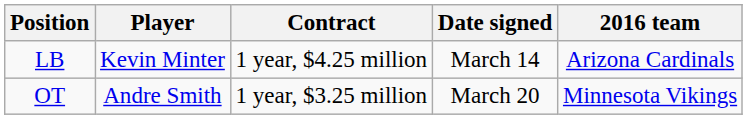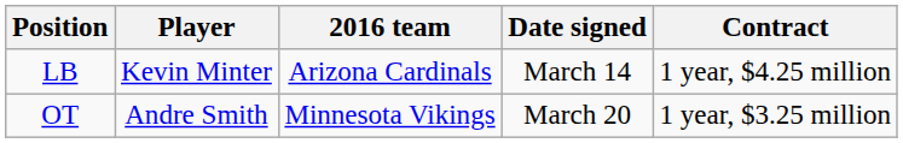columns swapped: 2016 team <-> Contract
